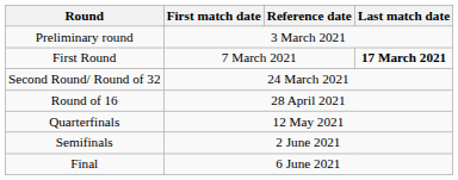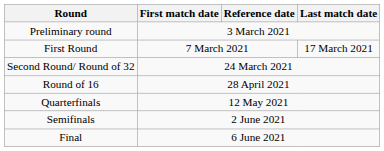First Round | Last match date: bold -> normal
